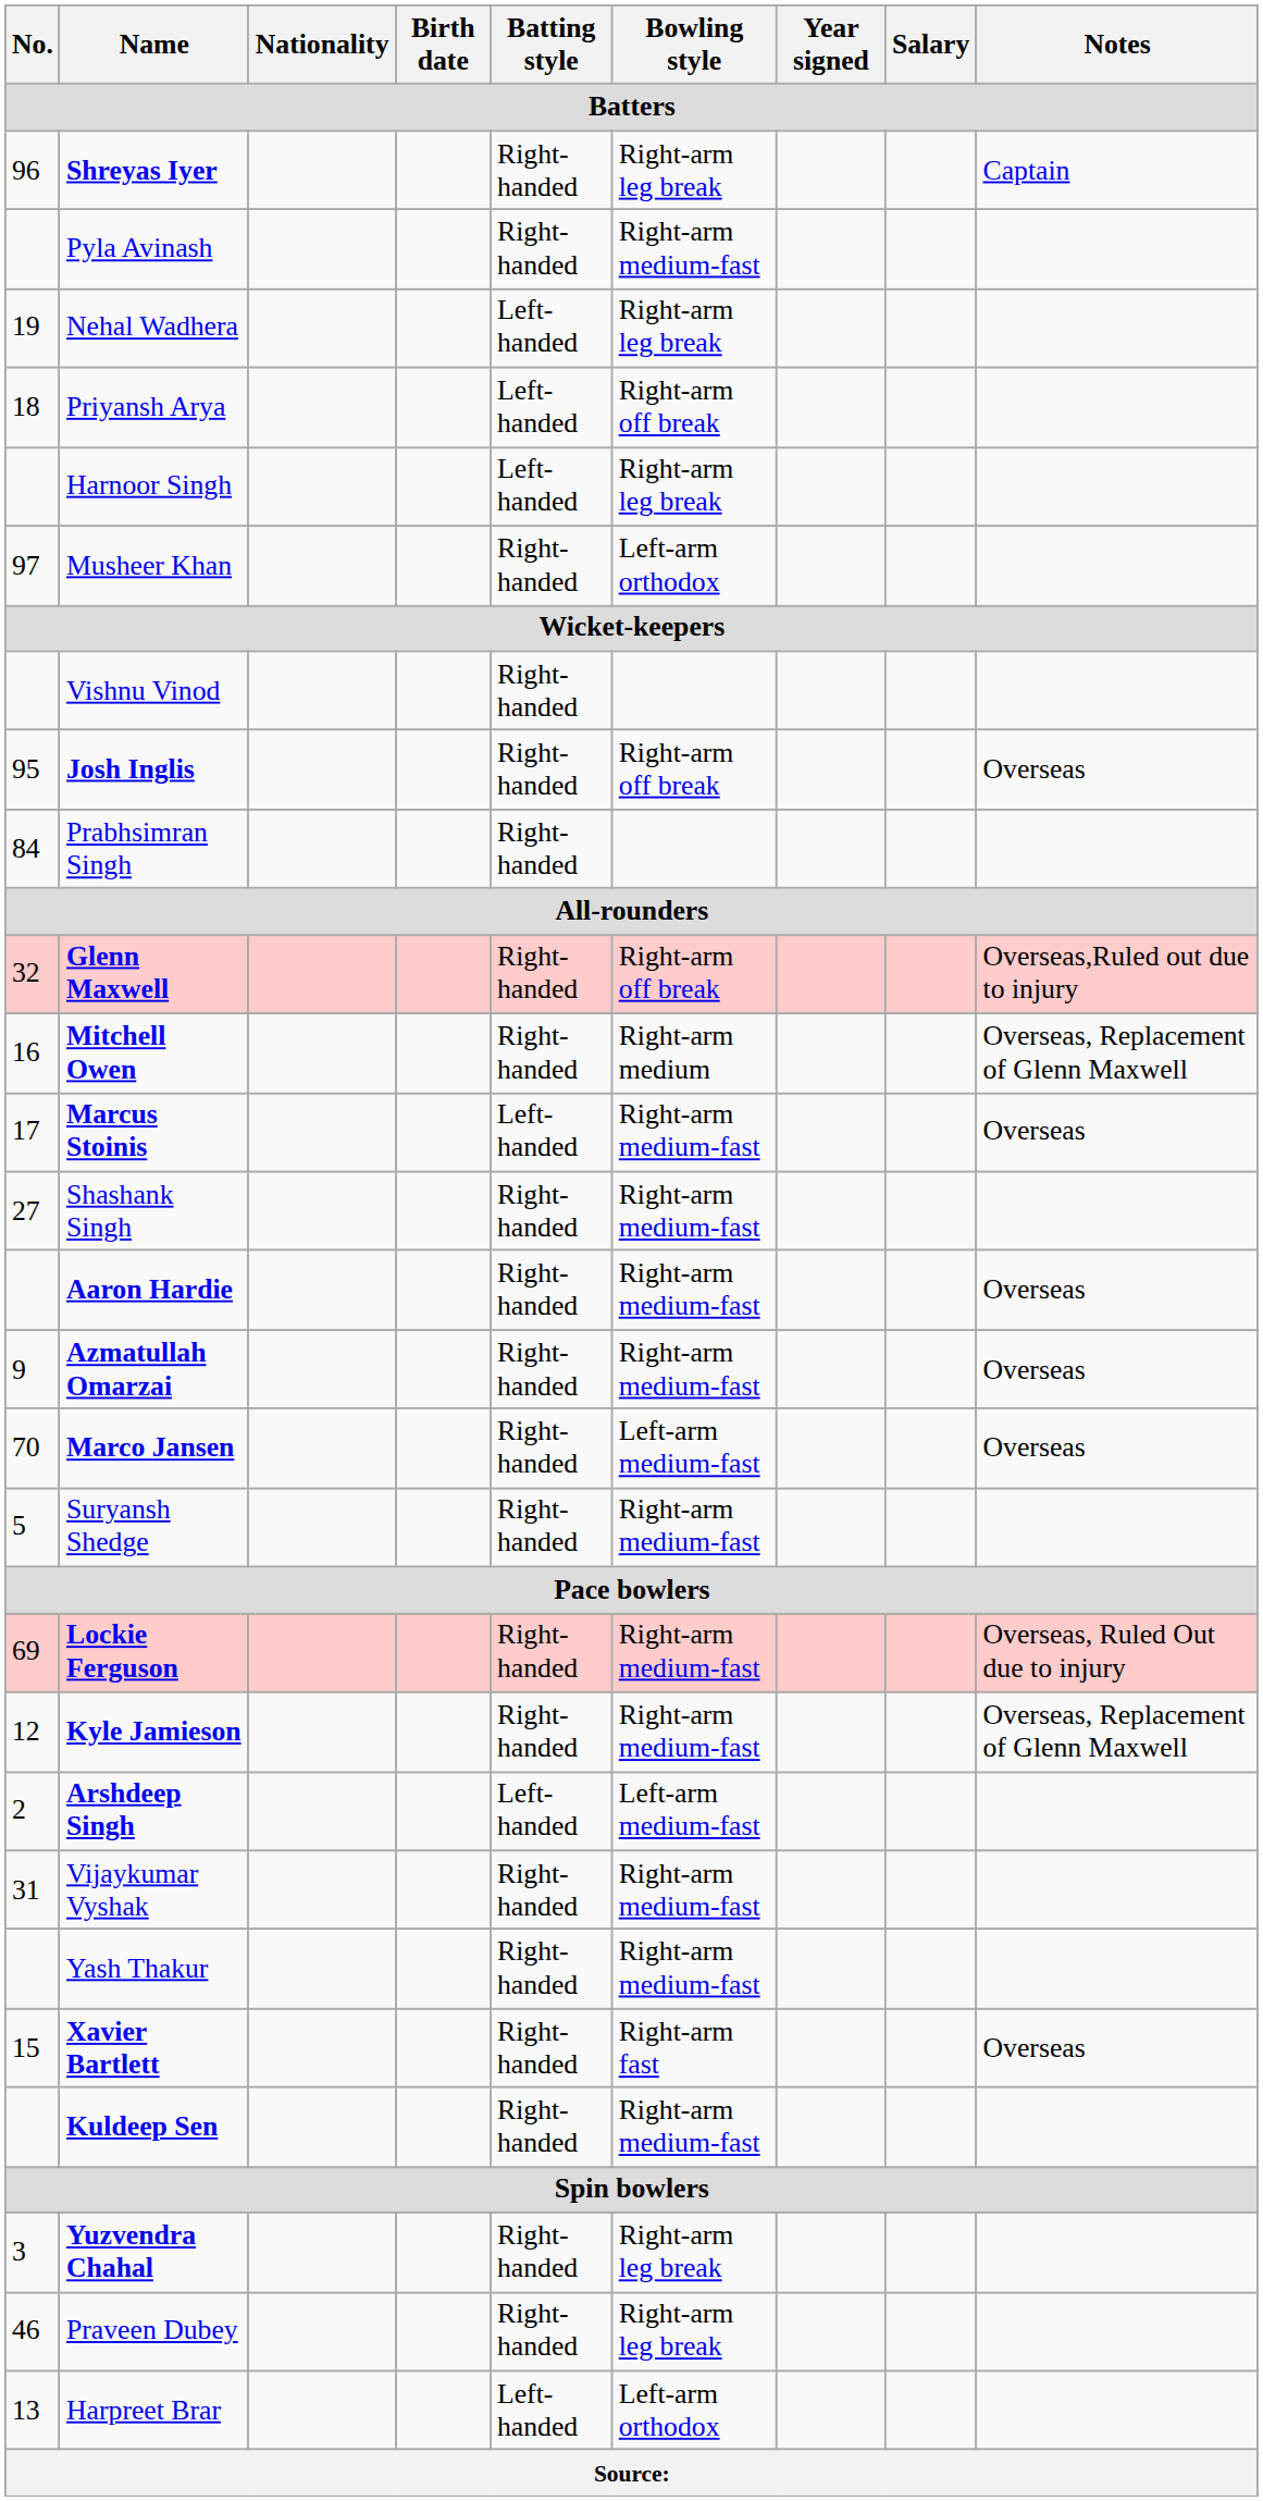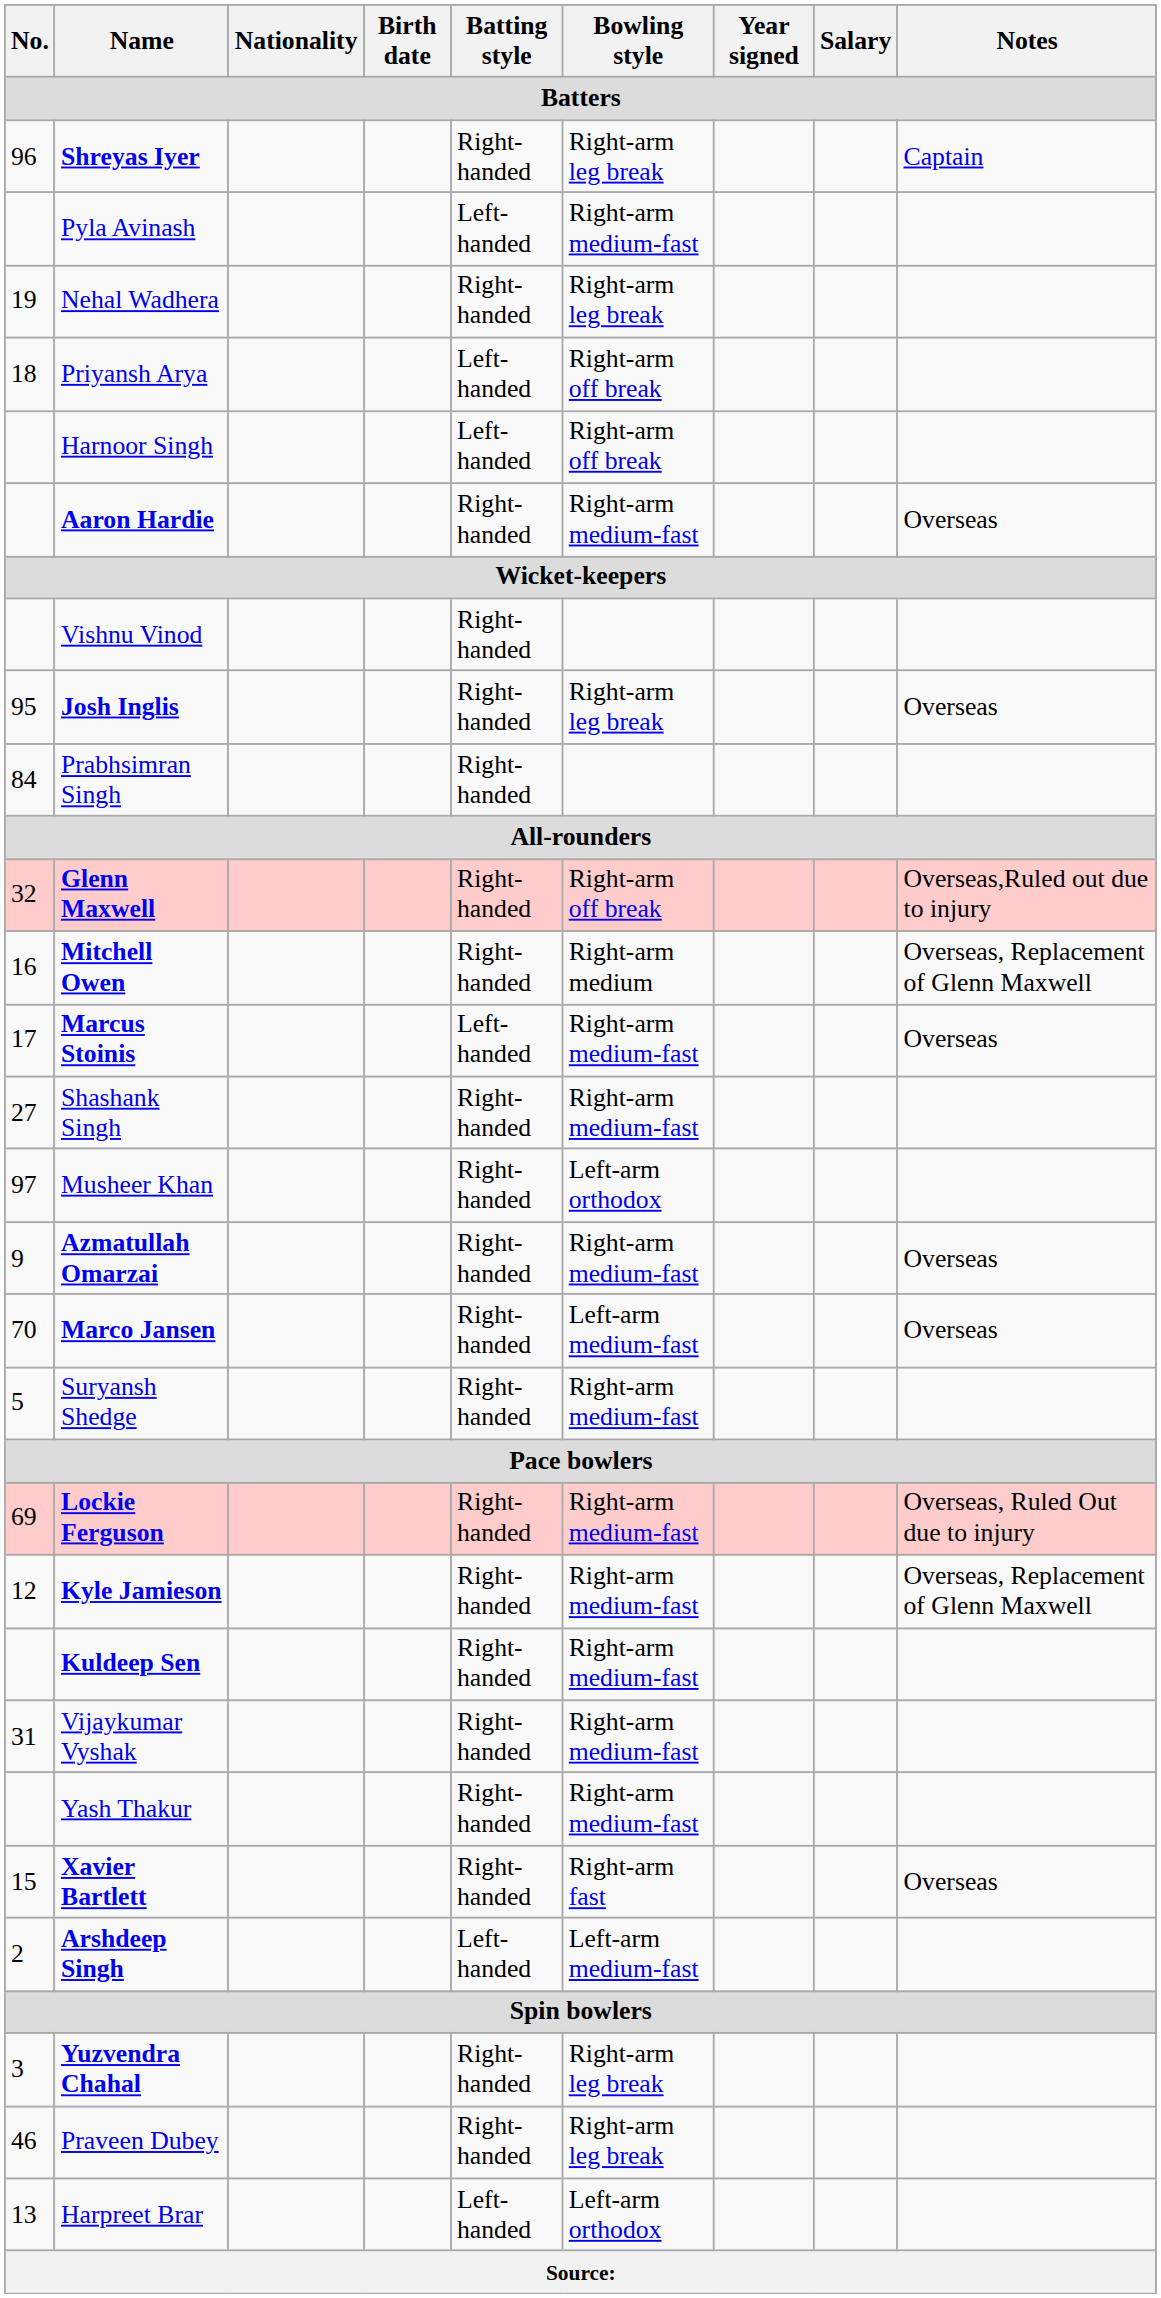Pyla Avinash | Batting style: Right-handed -> Left-handed
Nehal Wadhera | Batting style: Left-handed -> Right-handed
Harnoor Singh | Bowling style: Right-arm leg break -> Right-arm off break
rows swapped: Musheer Khan <-> Aaron Hardie
Josh Inglis | Bowling style: Right-arm off break -> Right-arm leg break
rows swapped: Kuldeep Sen <-> Arshdeep Singh
